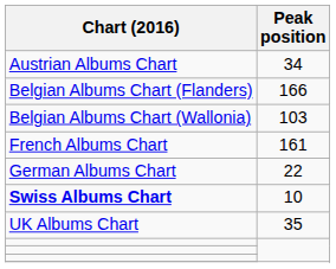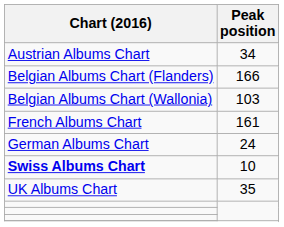row 6 | Peak position: 22 -> 24
